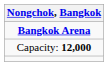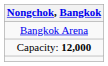row 2 | column 1: bold -> normal
